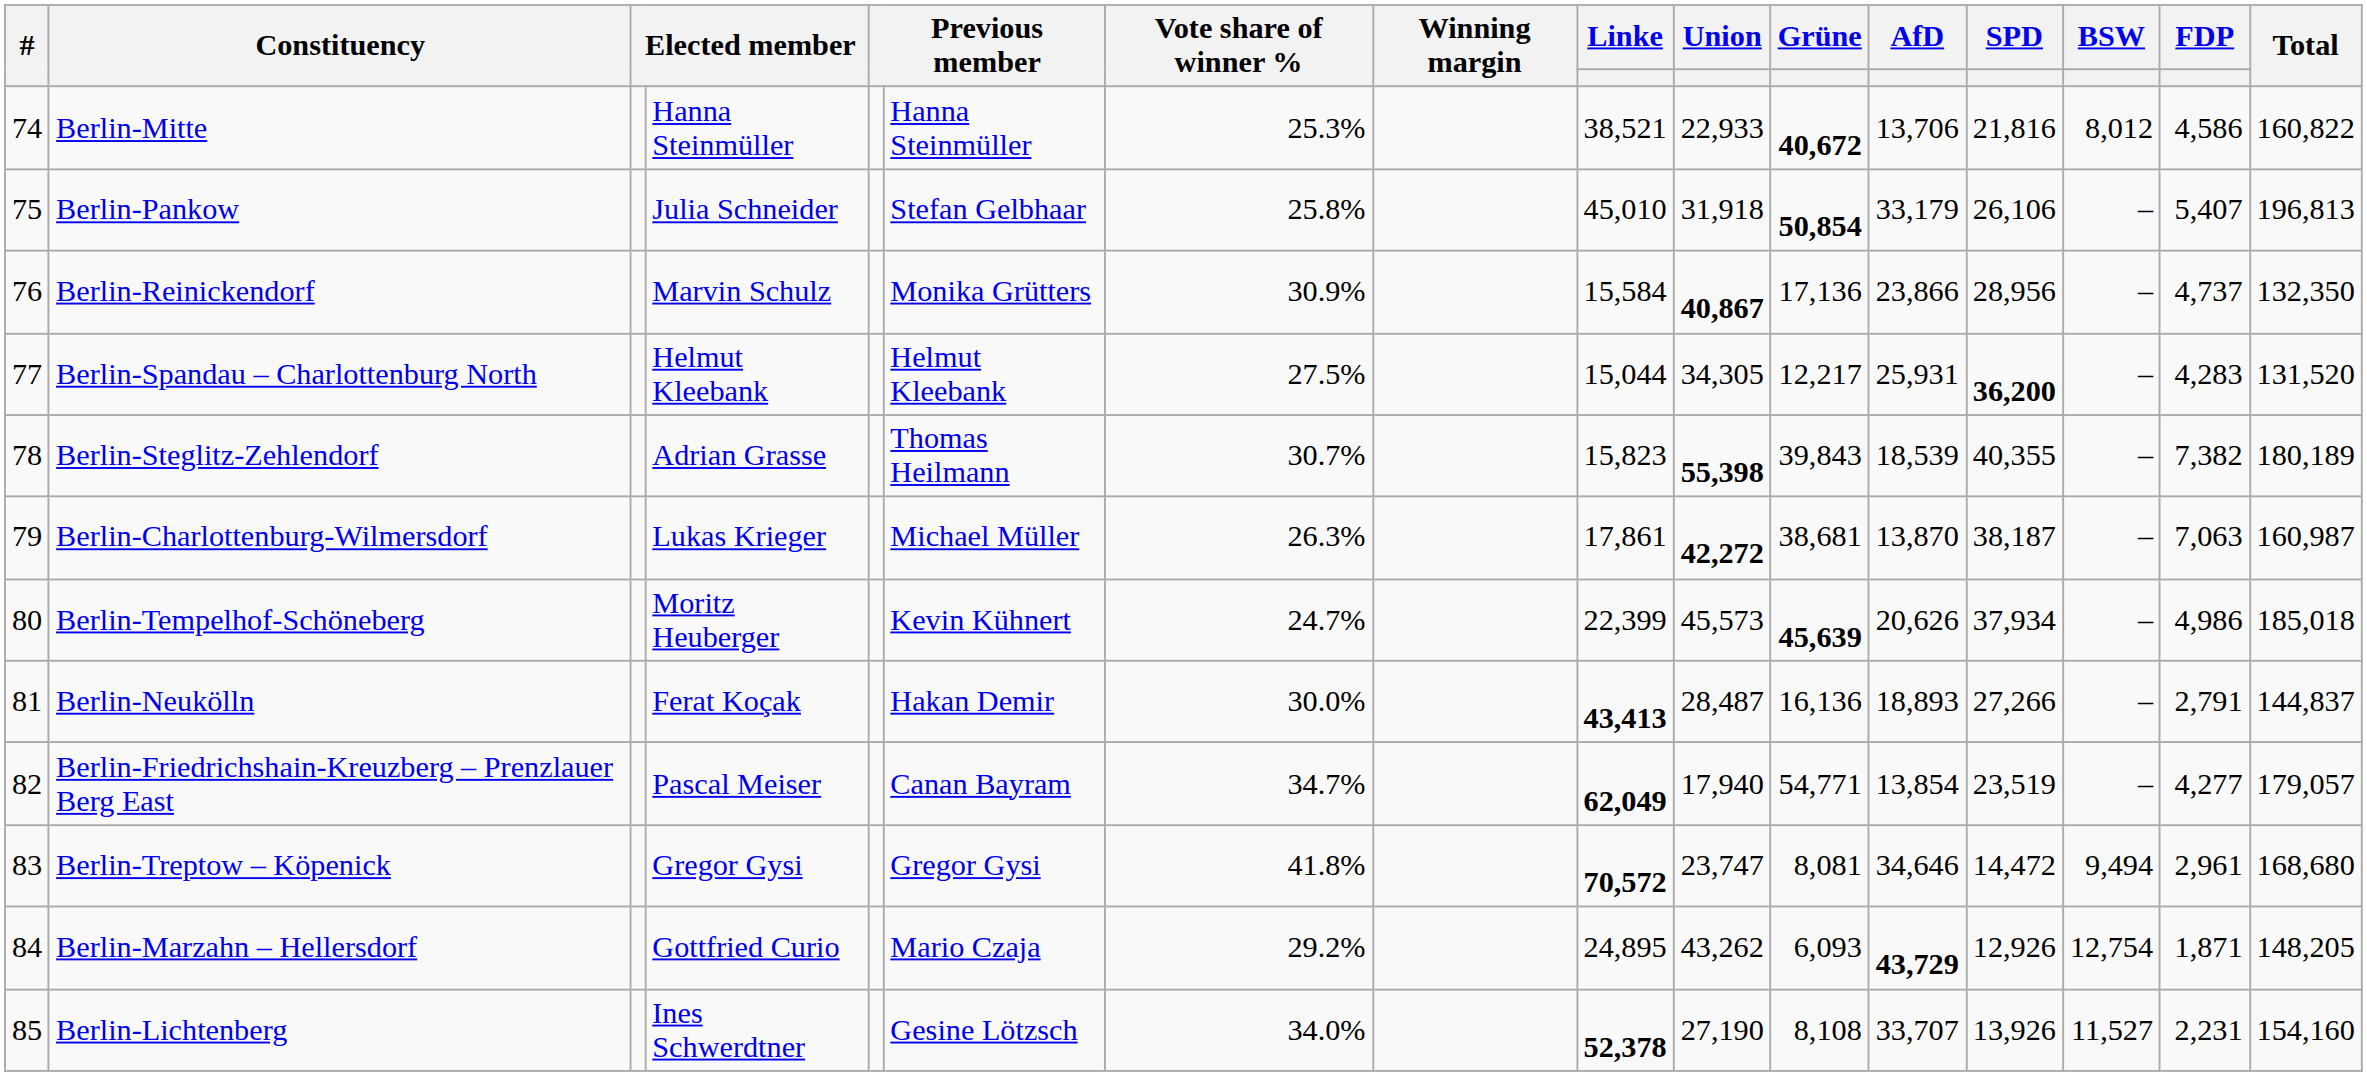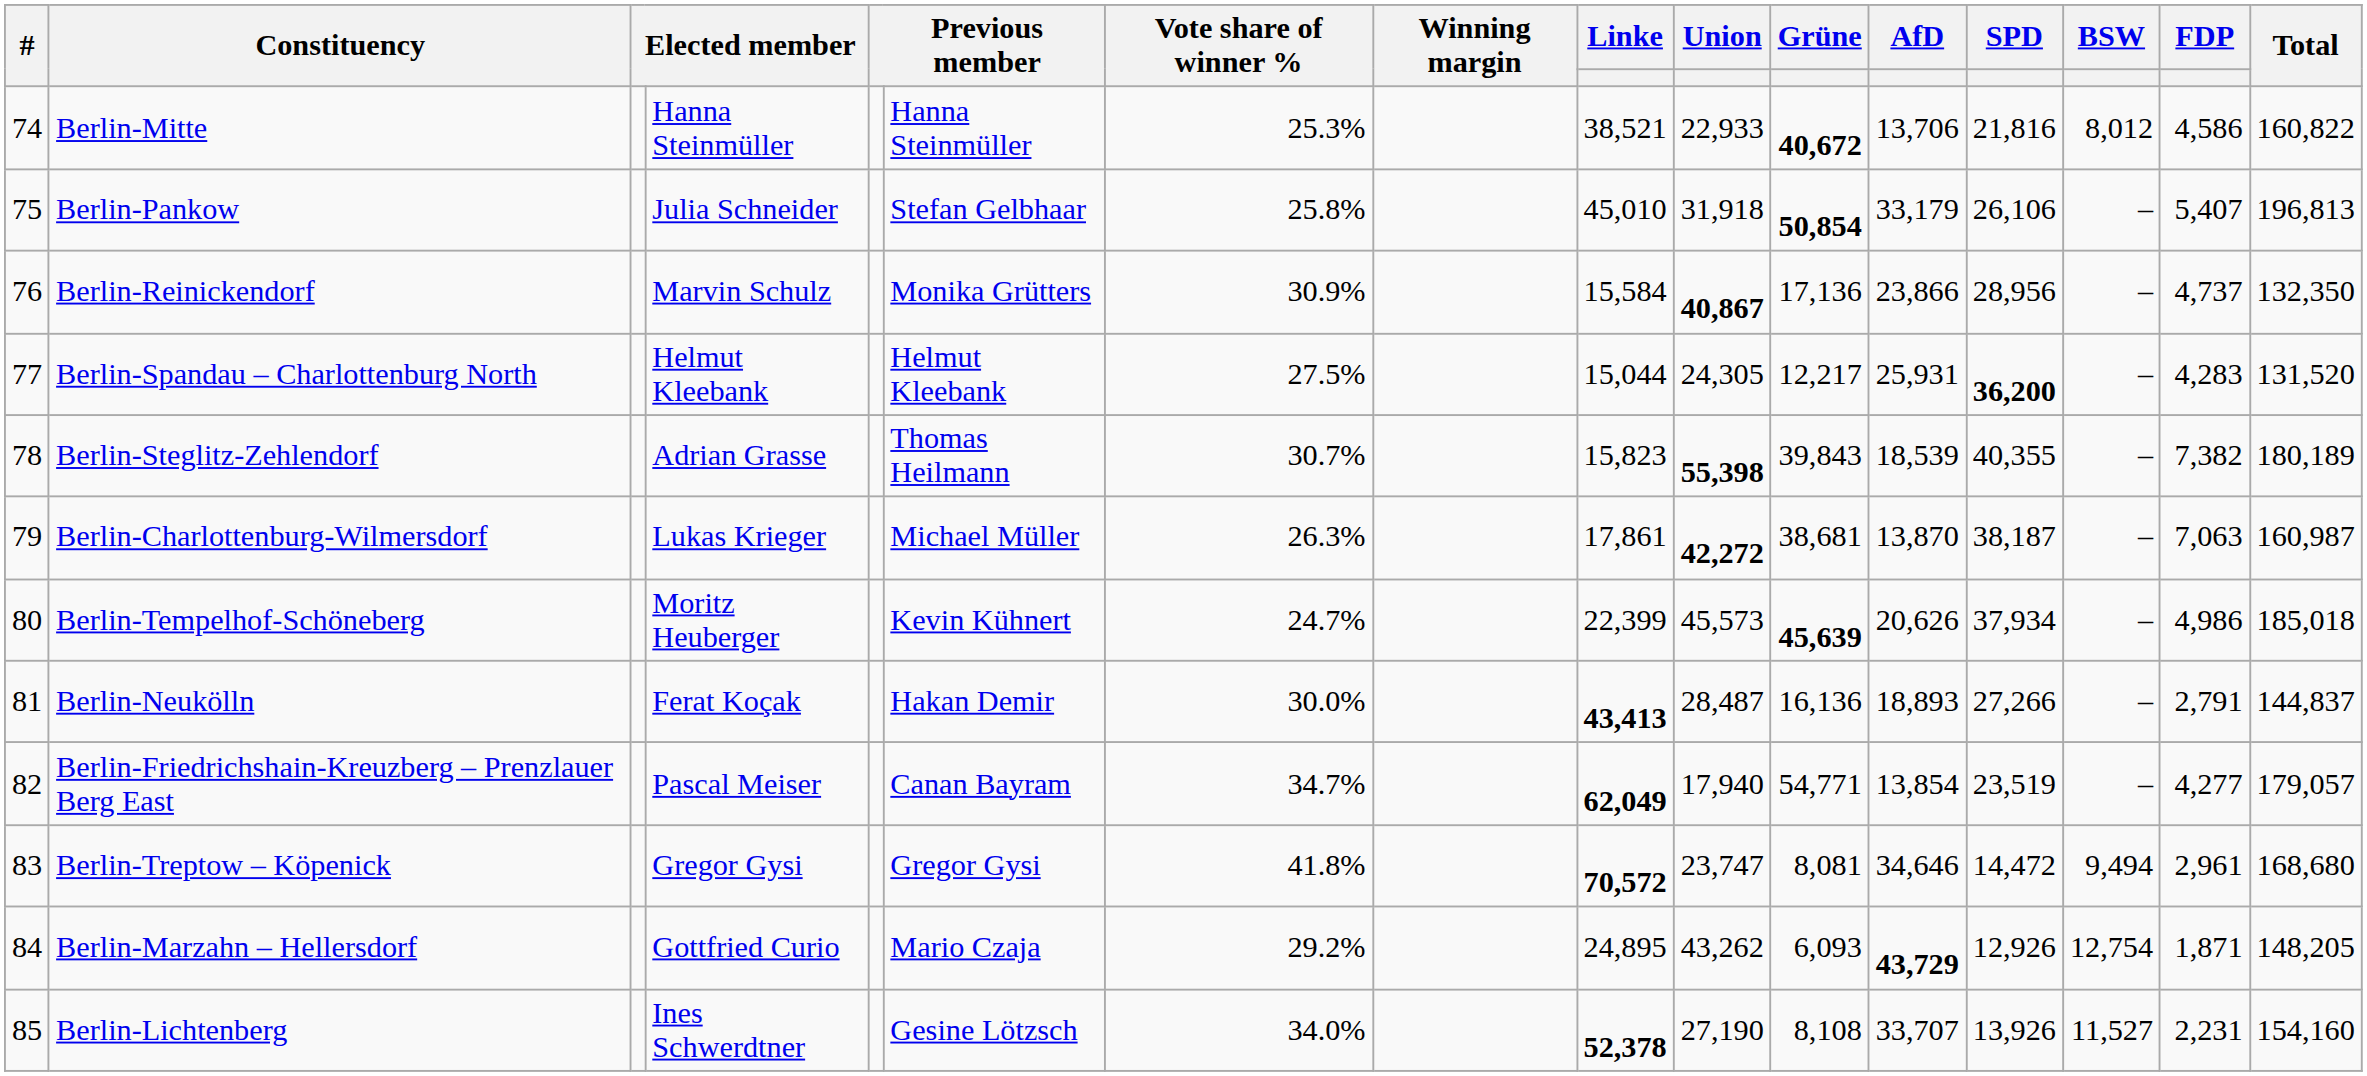Berlin-Spandau – Charlottenburg North | Union: 34,305 -> 24,305
